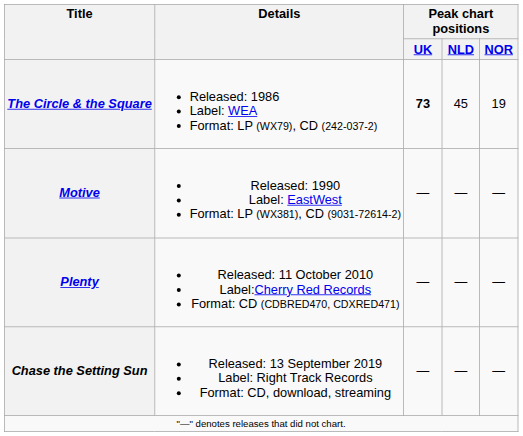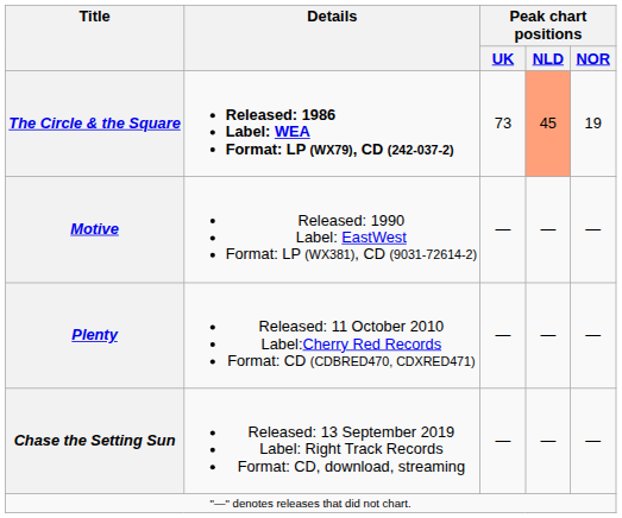The Circle & the Square | Details: normal -> bold
The Circle & the Square | Peak chart positions / UK: bold -> normal
The Circle & the Square | Peak chart positions / NLD: no background -> lightsalmon background
